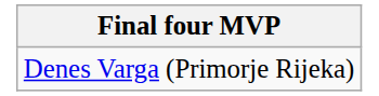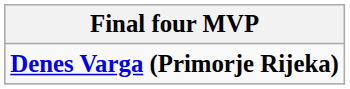row 2 | column 1: normal -> bold
